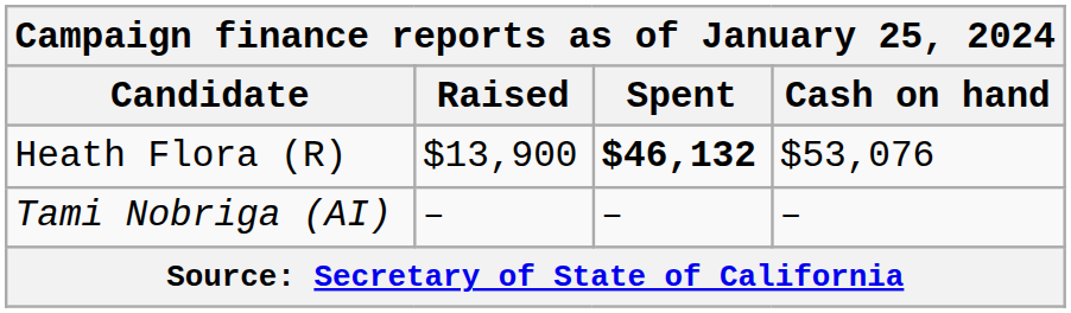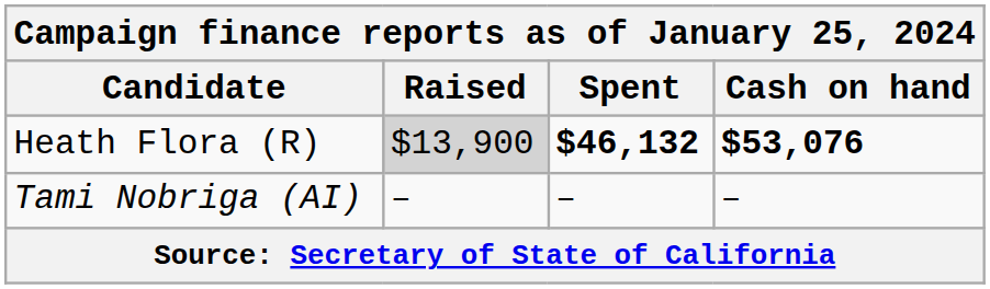Heath Flora (R) | Raised: no background -> lightgrey background
Heath Flora (R) | Cash on hand: normal -> bold
